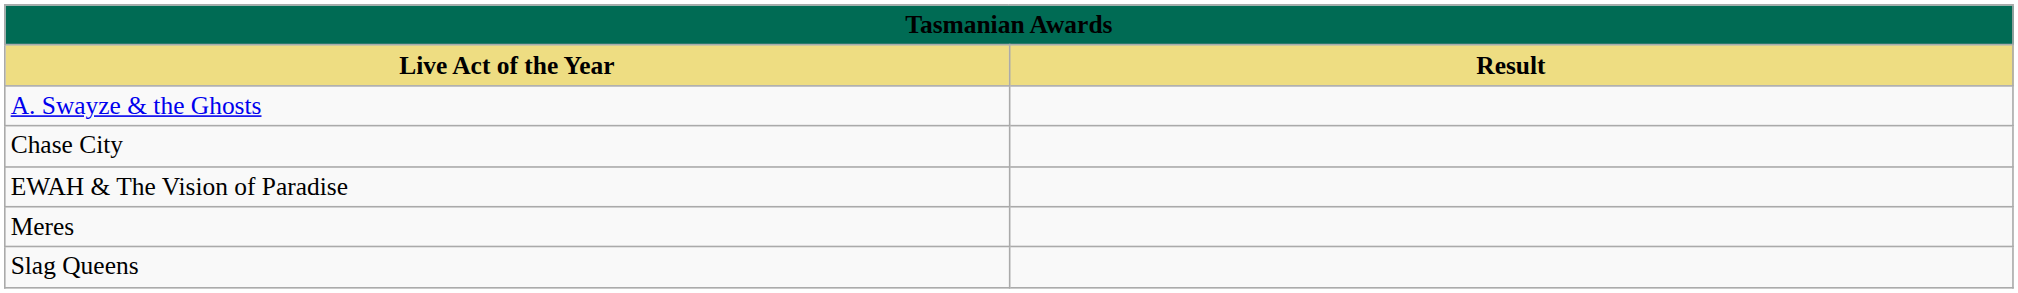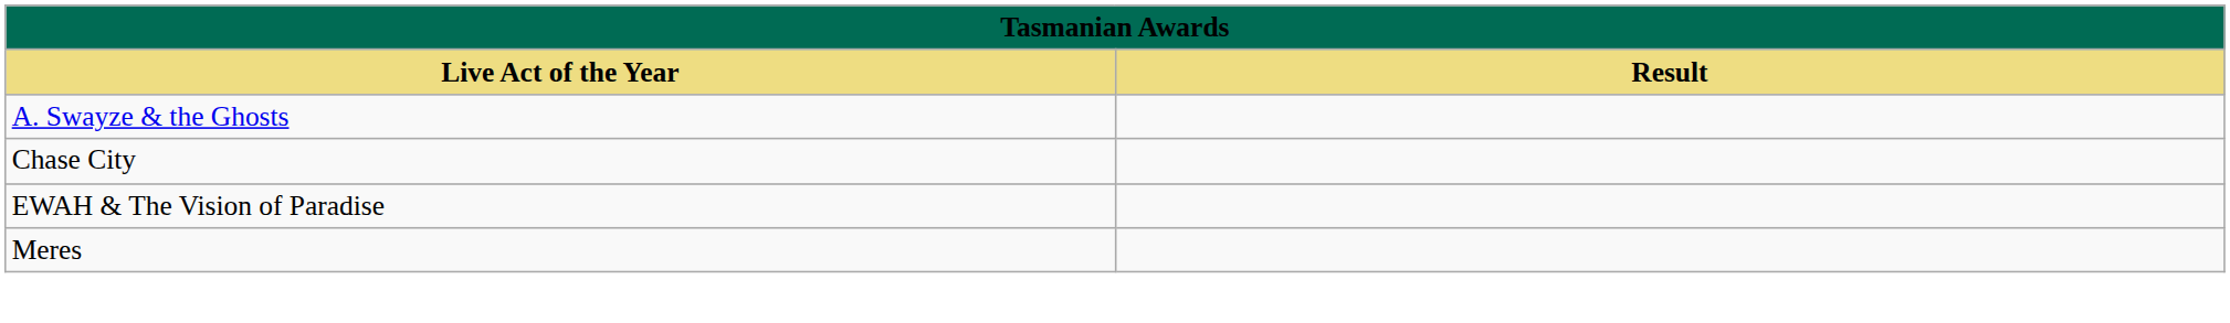- row: Slag Queens
